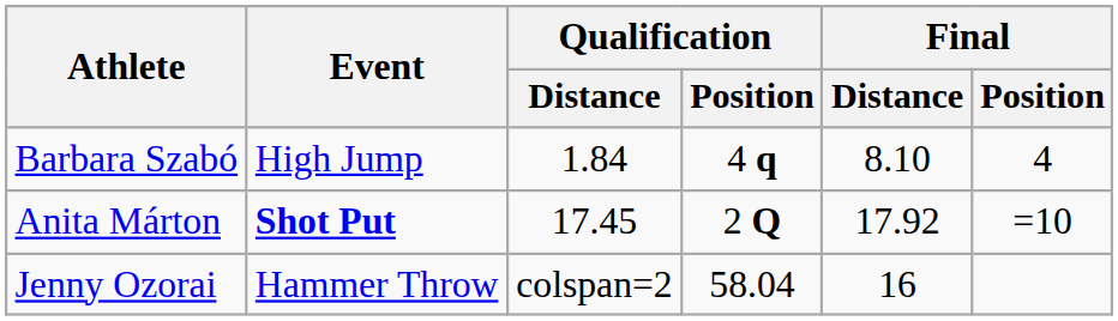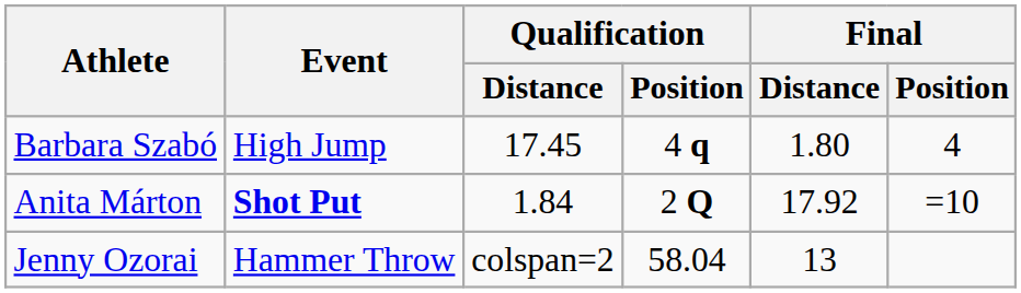Barbara Szabó | Qualification / Distance: 1.84 -> 17.45
Barbara Szabó | Final / Distance: 8.10 -> 1.80
Anita Márton | Qualification / Distance: 17.45 -> 1.84
Jenny Ozorai | Final / Distance: 16 -> 13
